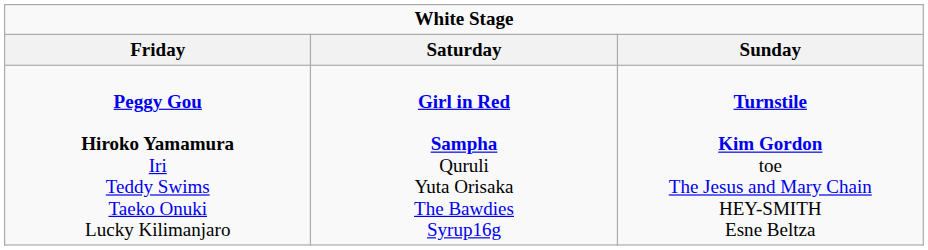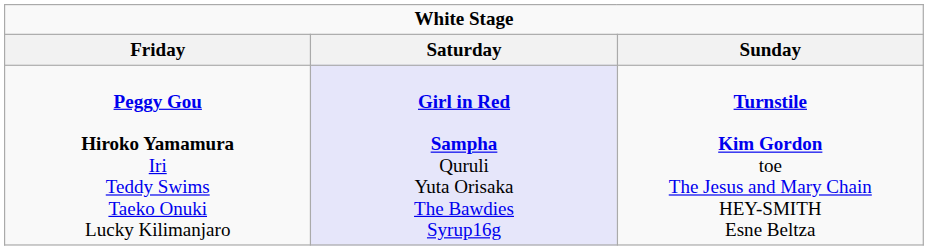row 3 | Saturday: no background -> lavender background
